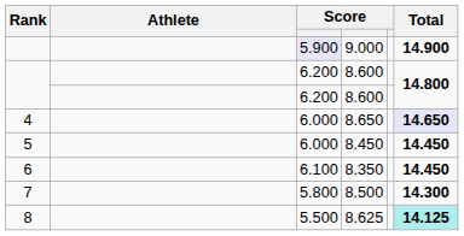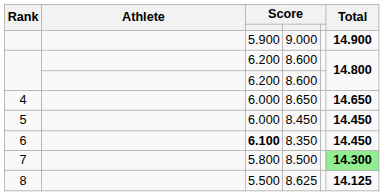9.000 | column 3: lavender background -> no background
8.650 | Total: lavender background -> no background
8.350 | column 3: normal -> bold
8.500 | Total: no background -> lightgreen background
8.625 | Total: paleturquoise background -> no background
